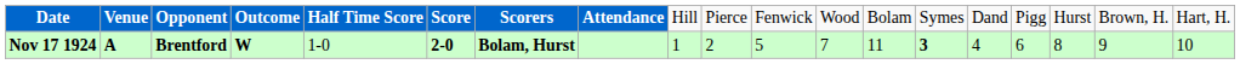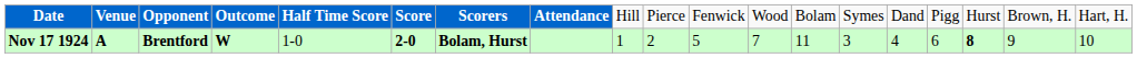Nov 17 1924 | column 14: bold -> normal
Nov 17 1924 | column 17: normal -> bold
